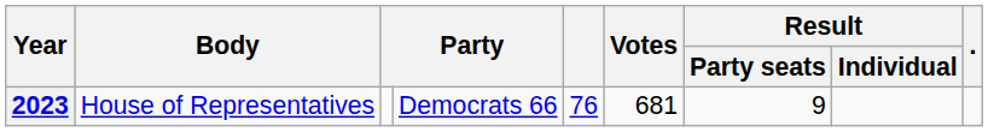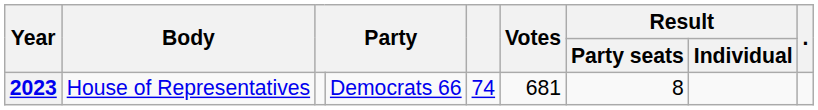2023 | column 5: 76 -> 74
2023 | Result / Party seats: 9 -> 8
